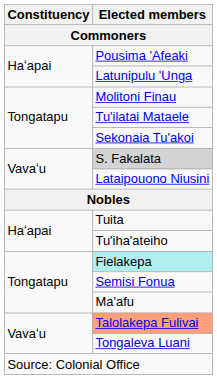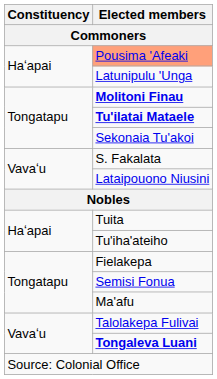Pousima 'Afeaki | Elected members: no background -> lightsalmon background
Molitoni Finau | Elected members: normal -> bold
Tu'ilatai Mataele | Elected members: normal -> bold
S. Fakalata | Elected members: lightgrey background -> no background
Fielakepa | Elected members: paleturquoise background -> no background
Talolakepa Fulivai | Elected members: lightsalmon background -> no background
Tongaleva Luani | Elected members: normal -> bold
